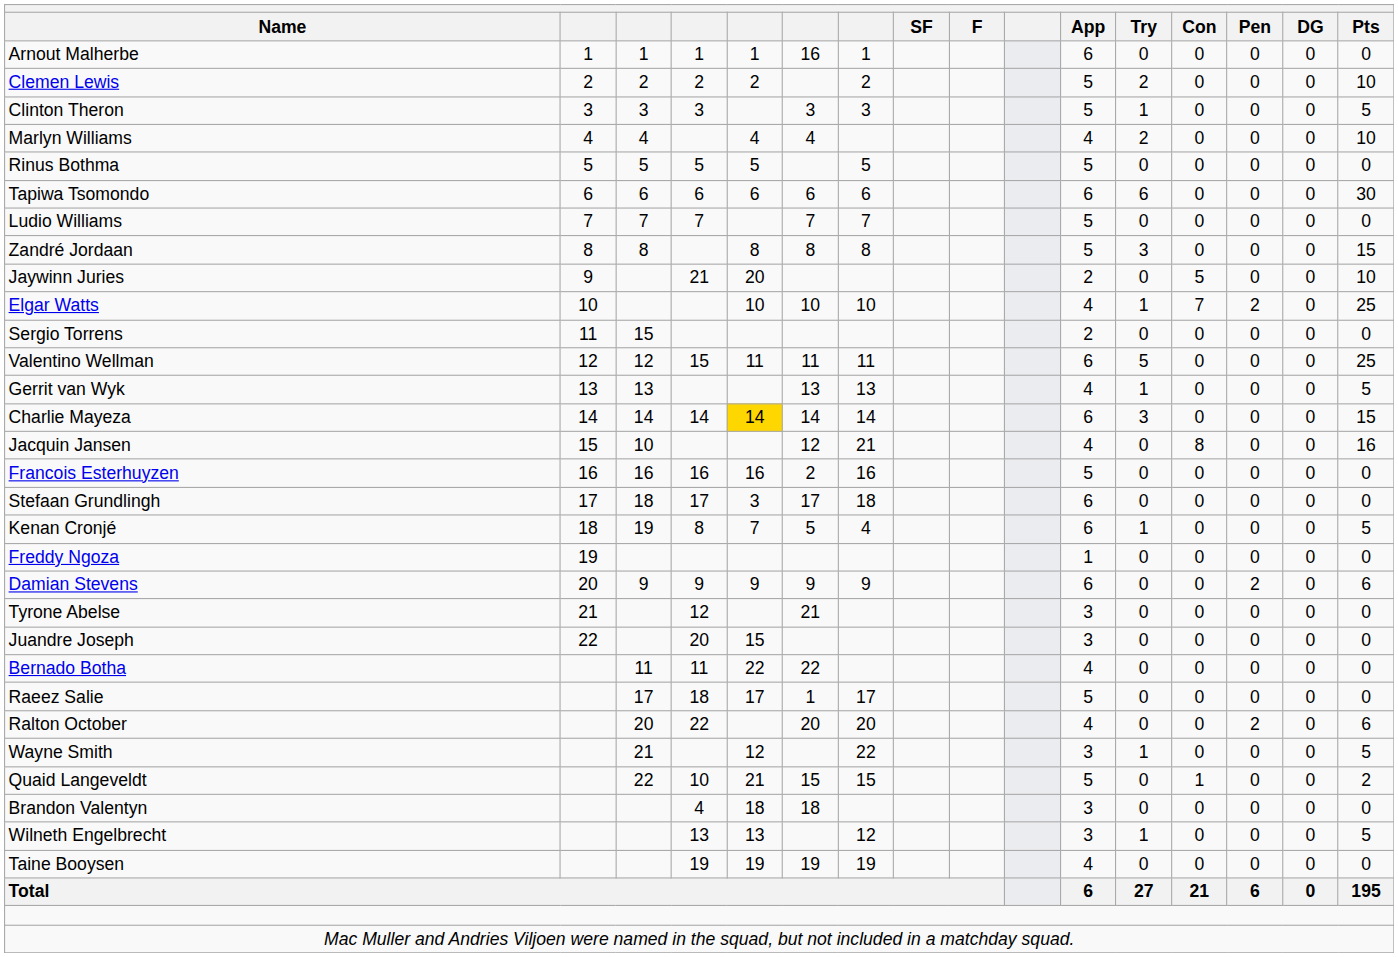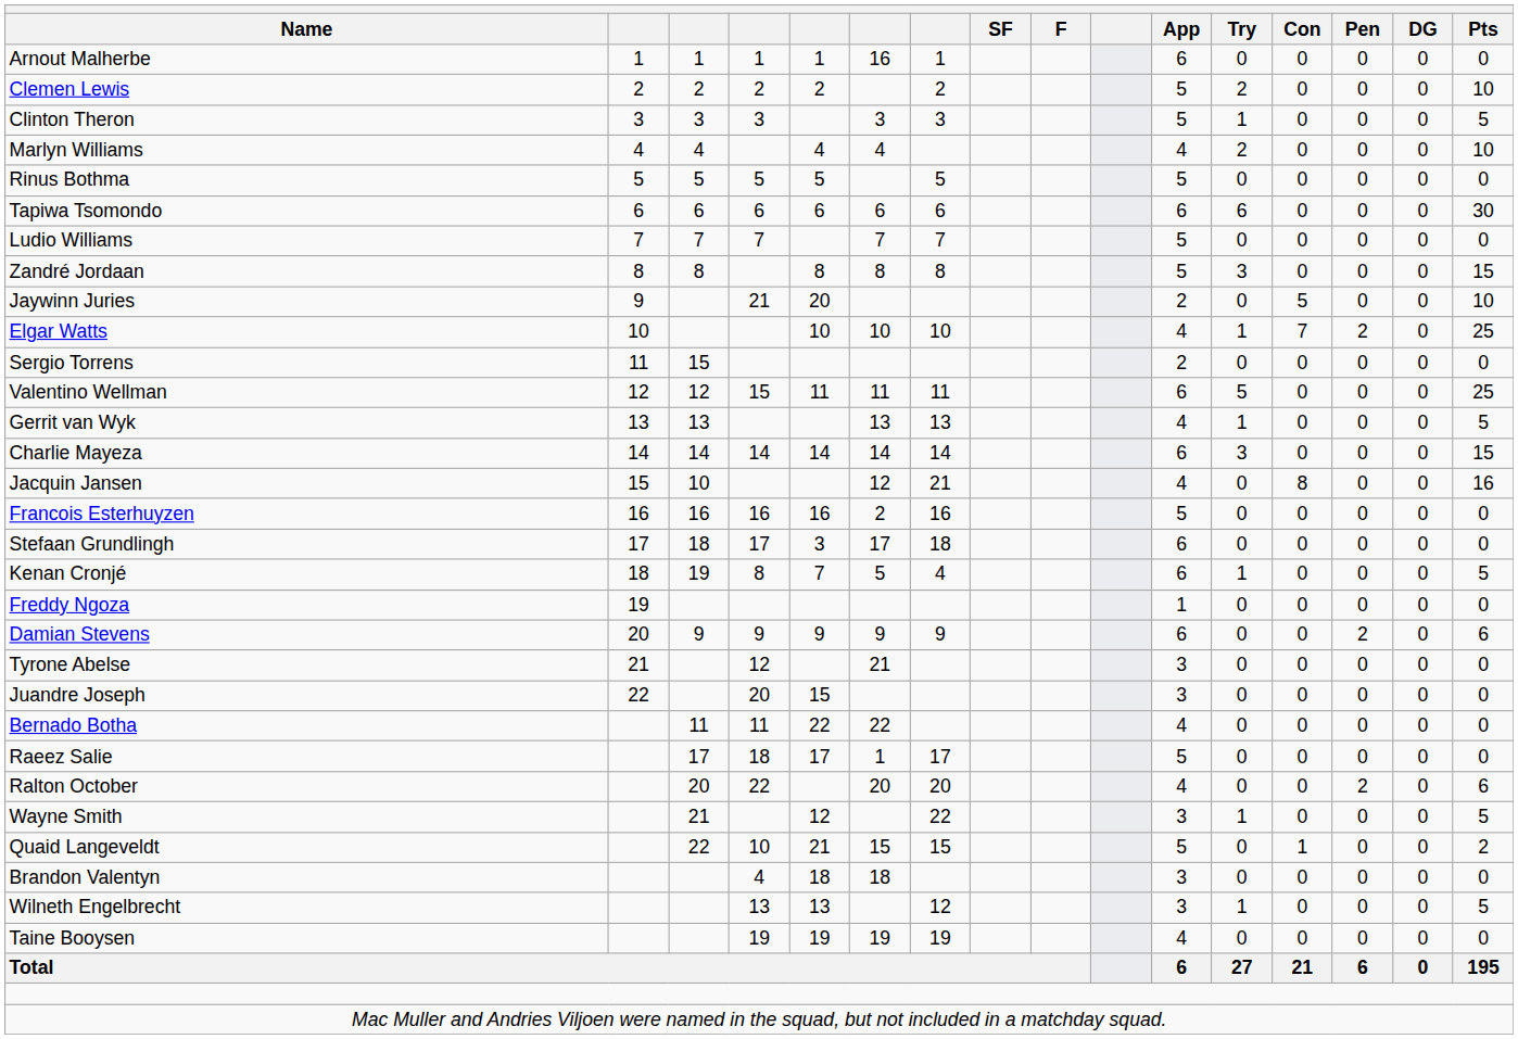Charlie Mayeza | column 5: gold background -> no background
